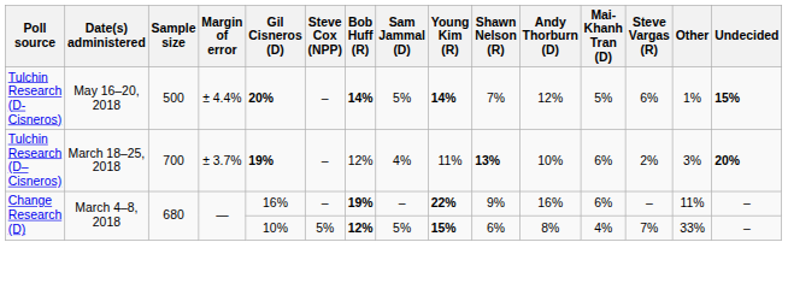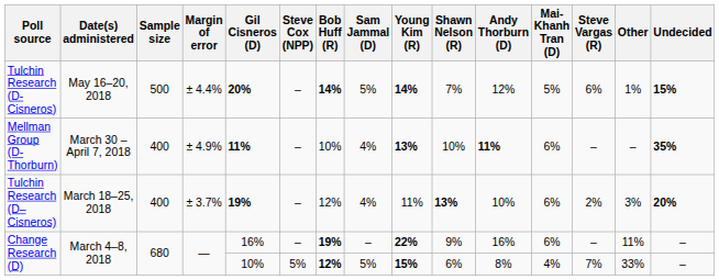+ row: Mellman Group (D-Thorburn) | March 30 – April 7, 2018 | 400 | ± 4.9% | 11% | – | 10% | 4% | 13% | 10% | 11% | 6% | – | – | 35%
Tulchin Research (D–Cisneros) | Sample size: 700 -> 400
